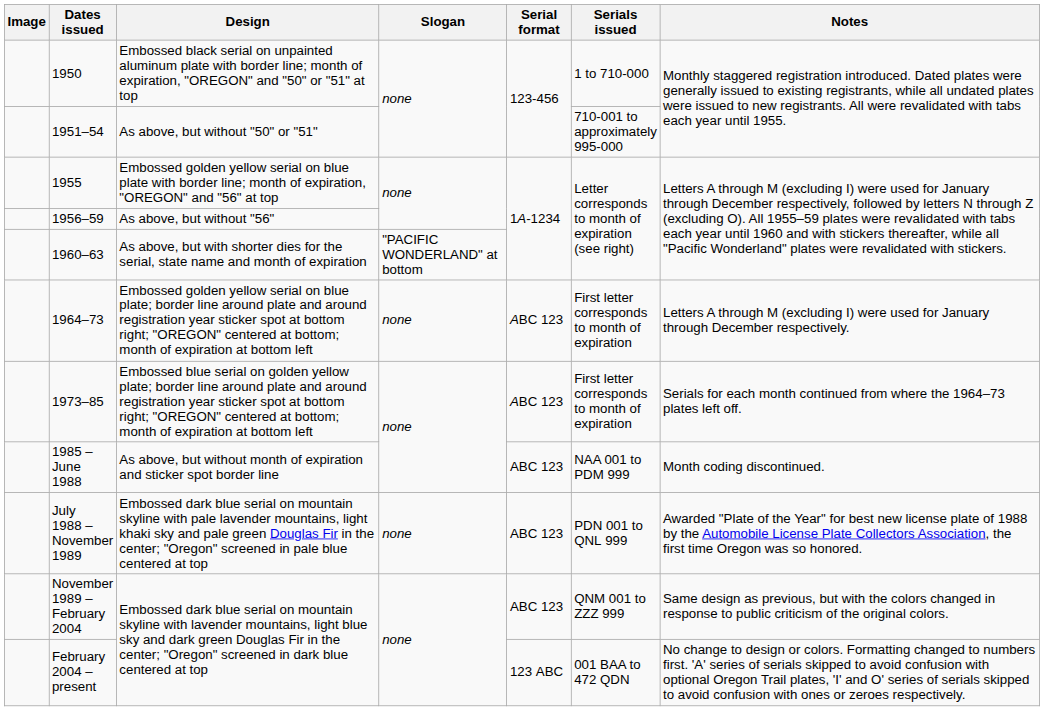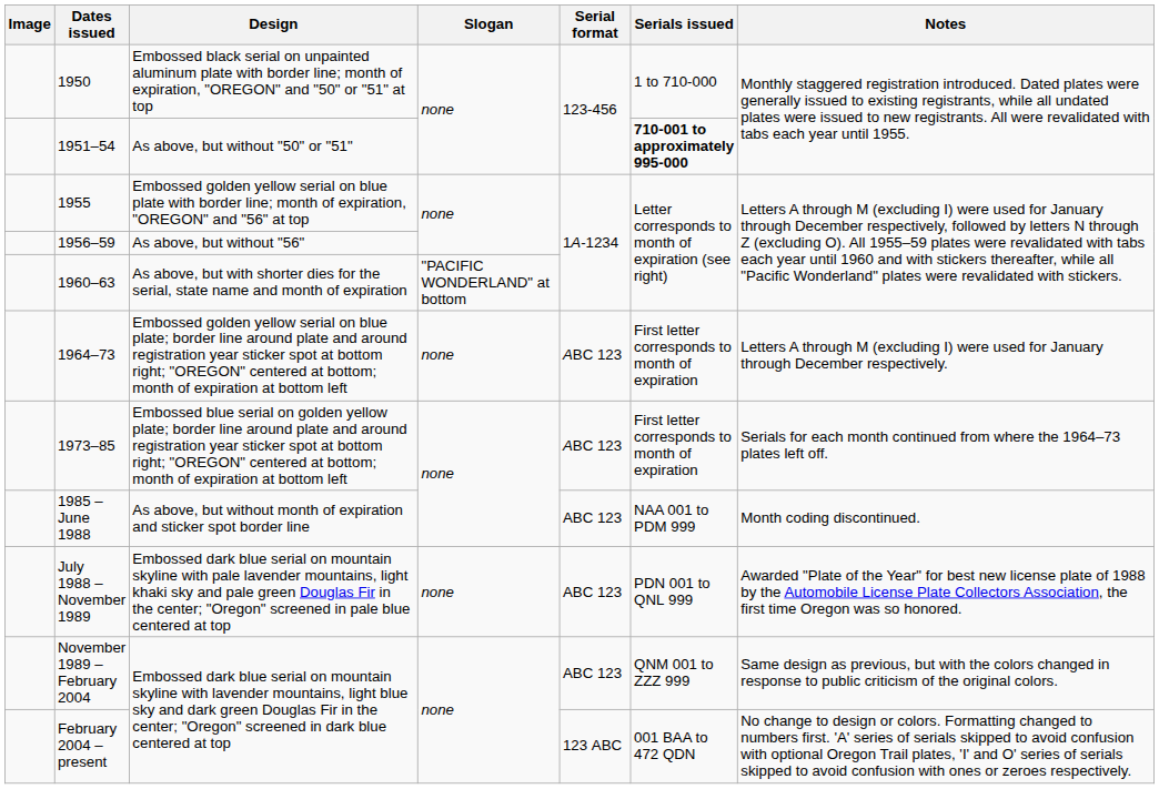As above, but without "50" or "51" | Serials issued: normal -> bold
